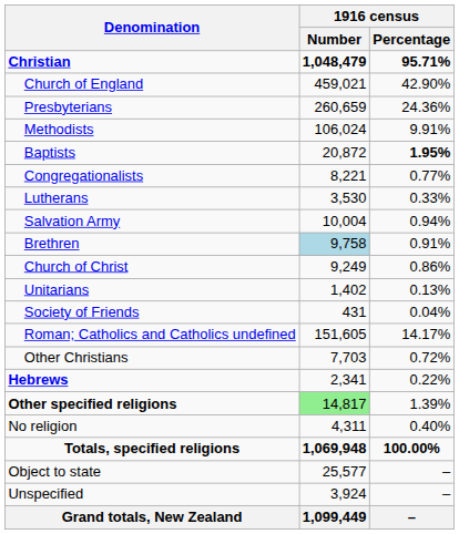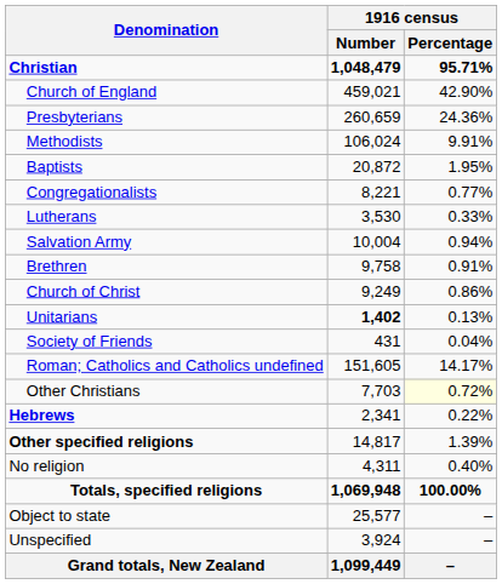Baptists | 1916 census / Percentage: bold -> normal
Brethren | 1916 census / Number: lightblue background -> no background
Unitarians | 1916 census / Number: normal -> bold
Other Christians | 1916 census / Percentage: no background -> lightyellow background
Other specified religions | 1916 census / Number: lightgreen background -> no background
